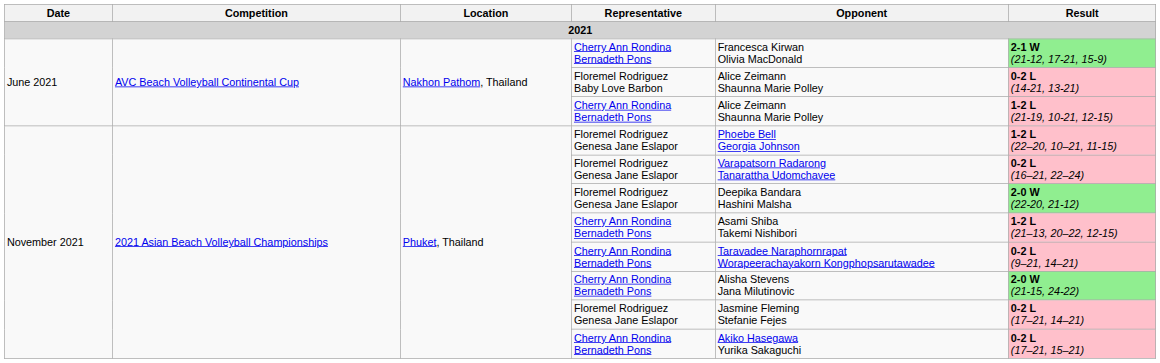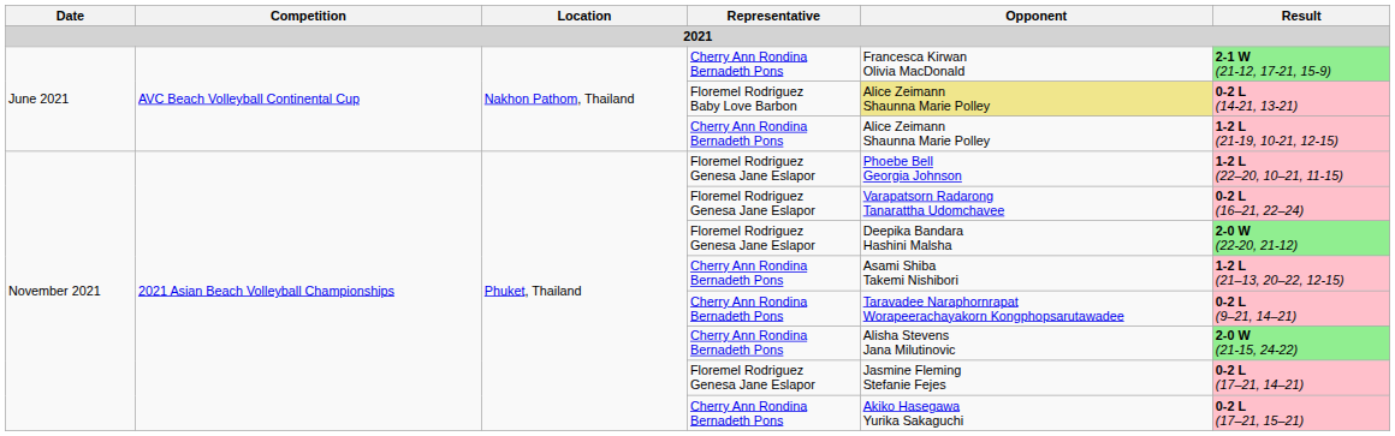Floremel Rodriguez Baby Love Barbon | Opponent: no background -> khaki background
